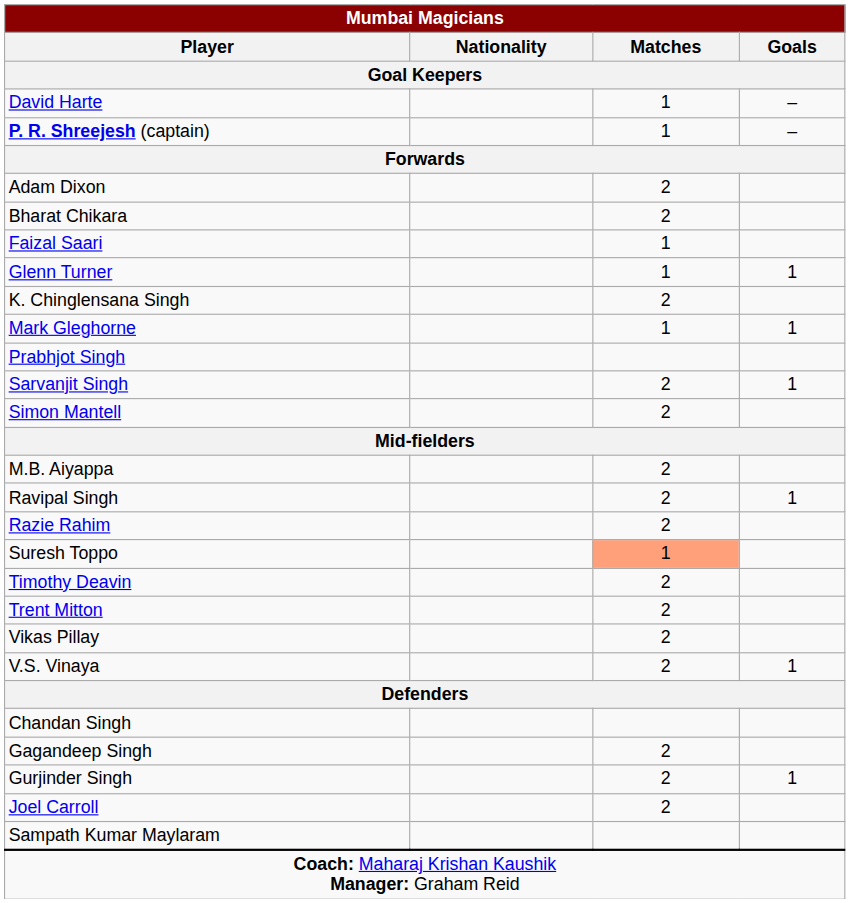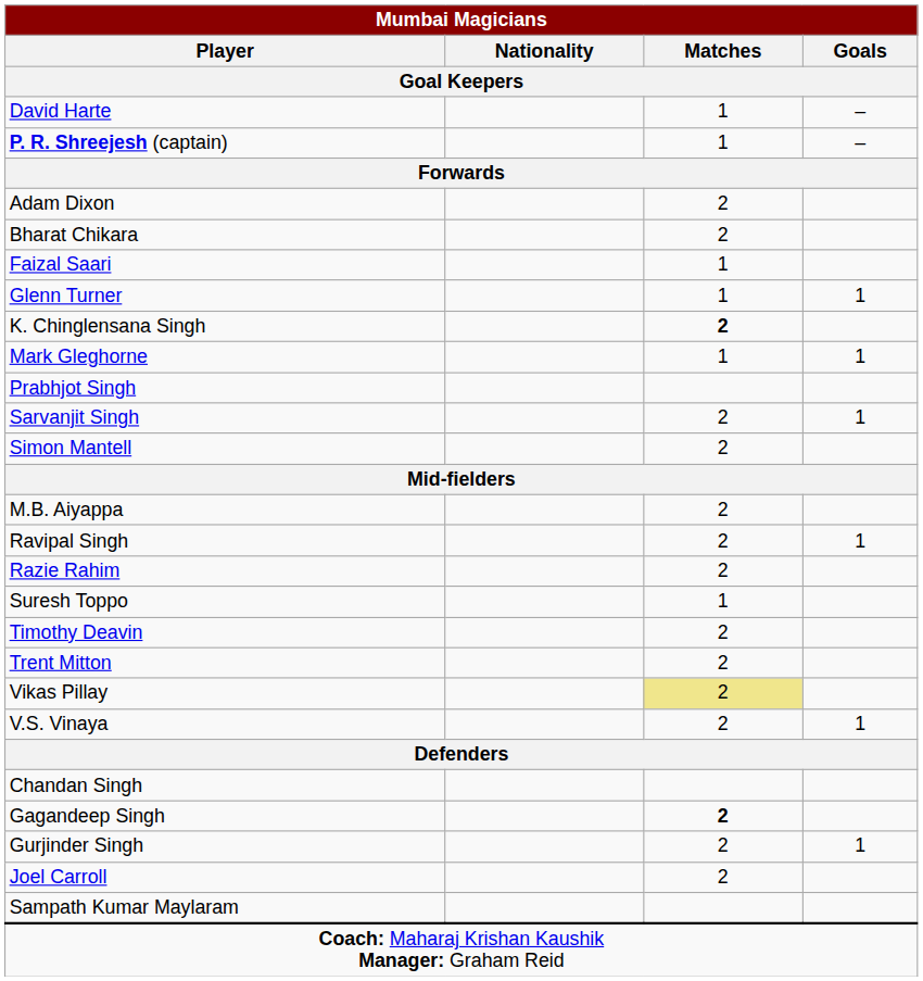K. Chinglensana Singh | Mumbai Magicians / Matches / Goal Keepers: normal -> bold
Suresh Toppo | Mumbai Magicians / Matches / Goal Keepers: lightsalmon background -> no background
Vikas Pillay | Mumbai Magicians / Matches / Goal Keepers: no background -> khaki background
Gagandeep Singh | Mumbai Magicians / Matches / Goal Keepers: normal -> bold
